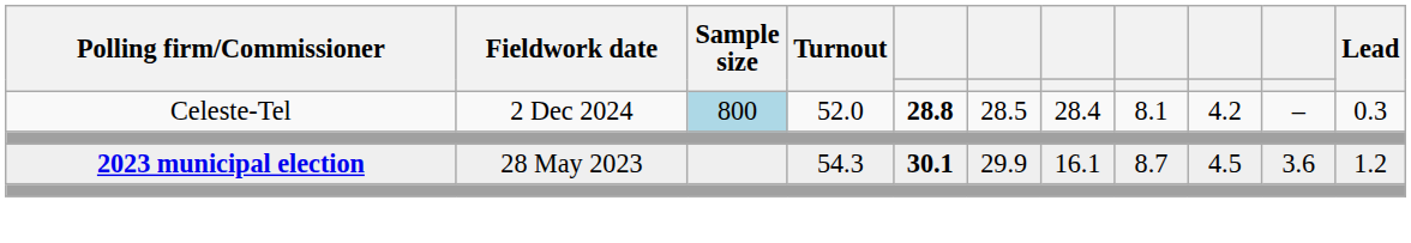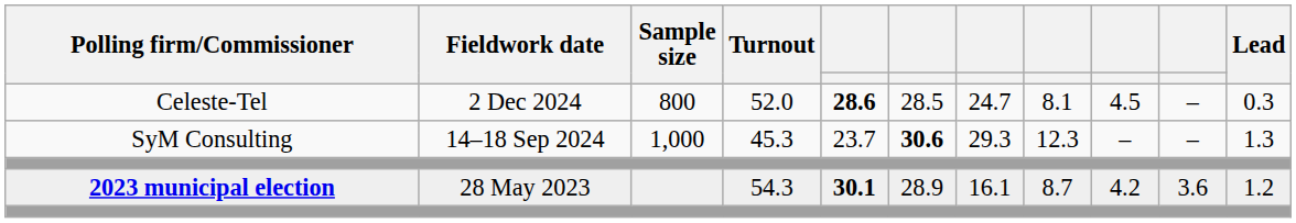Celeste-Tel | Sample size: lightblue background -> no background
Celeste-Tel | column 5: 28.8 -> 28.6
Celeste-Tel | column 7: 28.4 -> 24.7
Celeste-Tel | column 9: 4.2 -> 4.5
+ row: SyM Consulting | 14–18 Sep 2024 | 1,000 | 45.3 | 23.7 | 30.6 | 29.3 | 12.3 | – | – | 1.3
2023 municipal election | column 6: 29.9 -> 28.9
2023 municipal election | column 9: 4.5 -> 4.2
